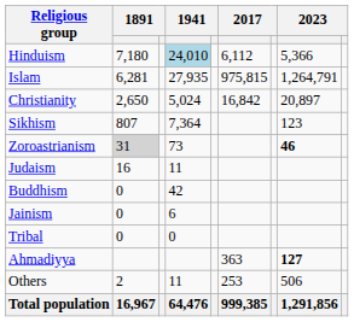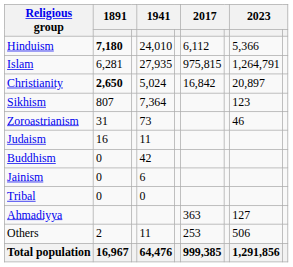Hinduism | column 2: normal -> bold
Hinduism | column 4: lightblue background -> no background
Christianity | column 2: normal -> bold
Zoroastrianism | column 2: lightgrey background -> no background
Zoroastrianism | column 8: bold -> normal
Ahmadiyya | column 8: bold -> normal
